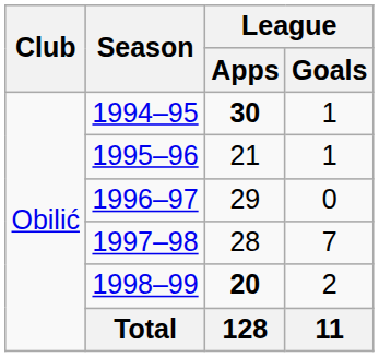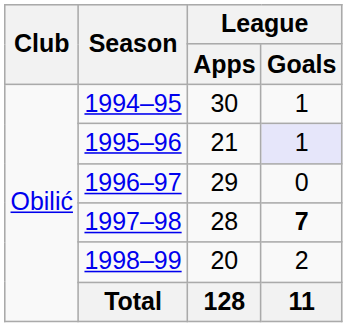1994–95 | League / Apps: bold -> normal
1995–96 | League / Goals: no background -> lavender background
1997–98 | League / Goals: normal -> bold
1998–99 | League / Apps: bold -> normal
